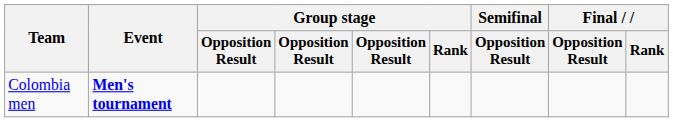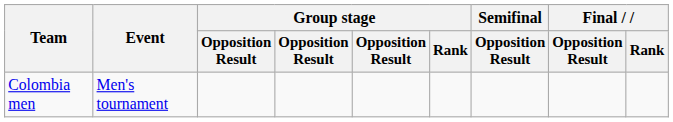Colombia men | Event: bold -> normal
